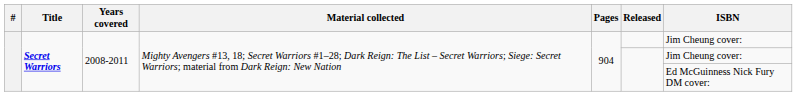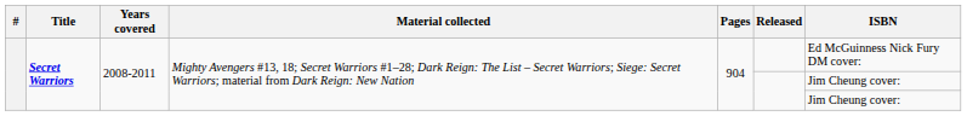row 2 | ISBN: Jim Cheung cover: -> Ed McGuinness Nick Fury DM cover:
row 4 | ISBN: Ed McGuinness Nick Fury DM cover: -> Jim Cheung cover:
